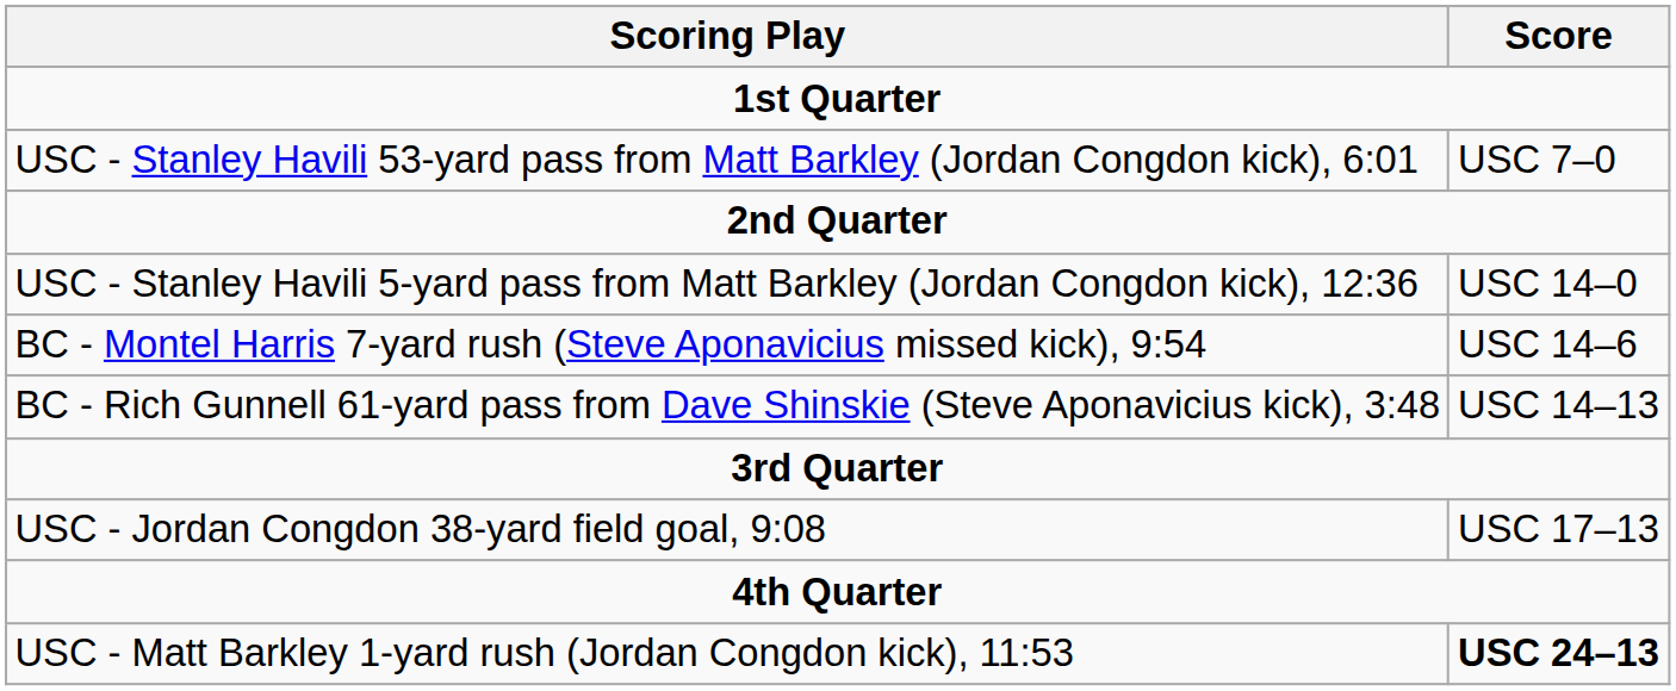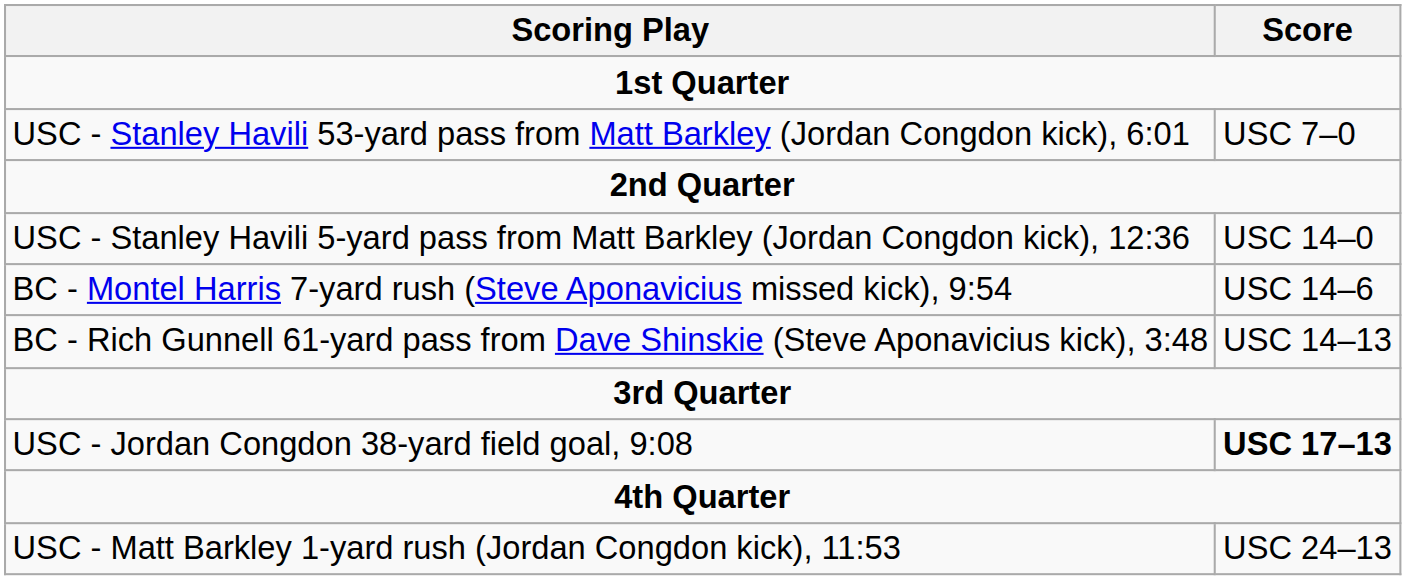USC - Jordan Congdon 38-yard field goal, 9:08 | Score: normal -> bold
USC - Matt Barkley 1-yard rush (Jordan Congdon kick), 11:53 | Score: bold -> normal
